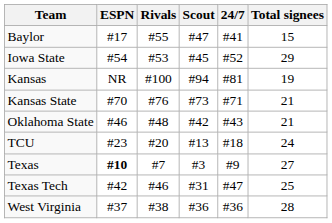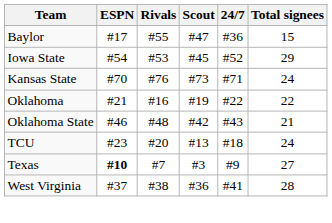Baylor | 24/7: #41 -> #36
- row: Kansas | NR | #100 | #94 | #81 | 19
Kansas State | Total signees: 21 -> 24
+ row: Oklahoma | #21 | #16 | #19 | #22 | 22
- row: Texas Tech | #42 | #46 | #31 | #47 | 25
West Virginia | 24/7: #36 -> #41
